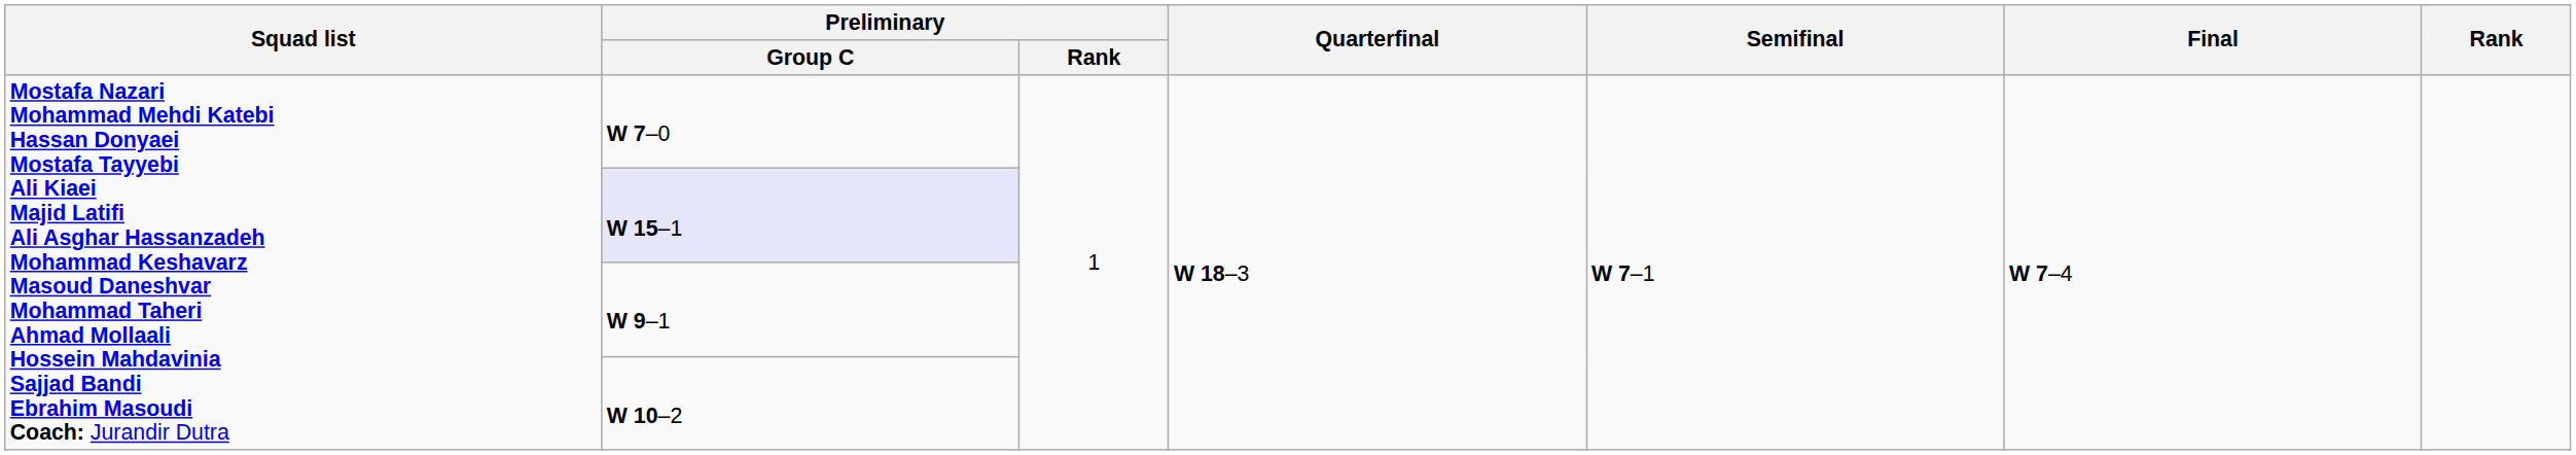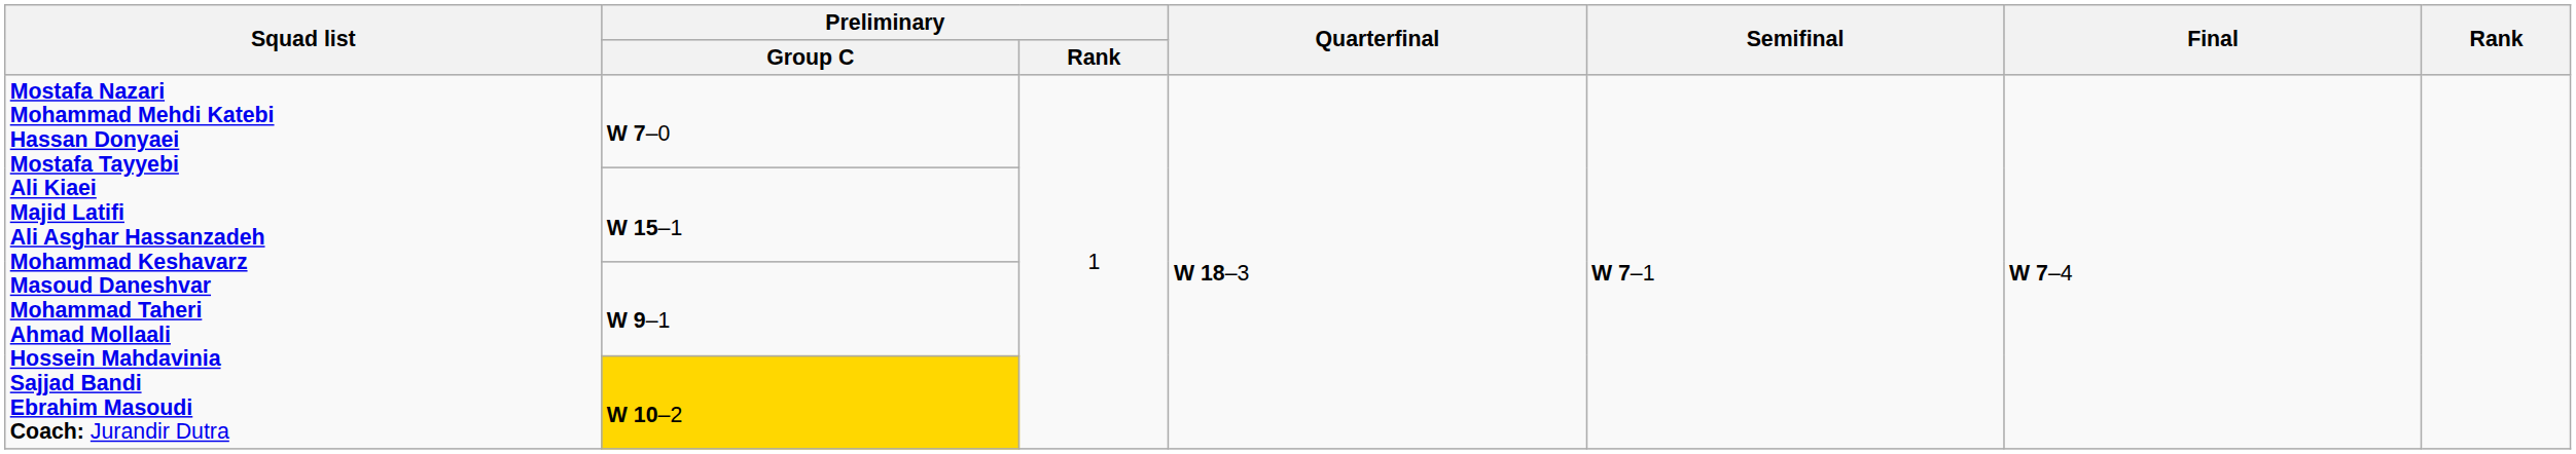W 15–1 | Preliminary / Group C: lavender background -> no background
W 10–2 | Preliminary / Group C: no background -> gold background
